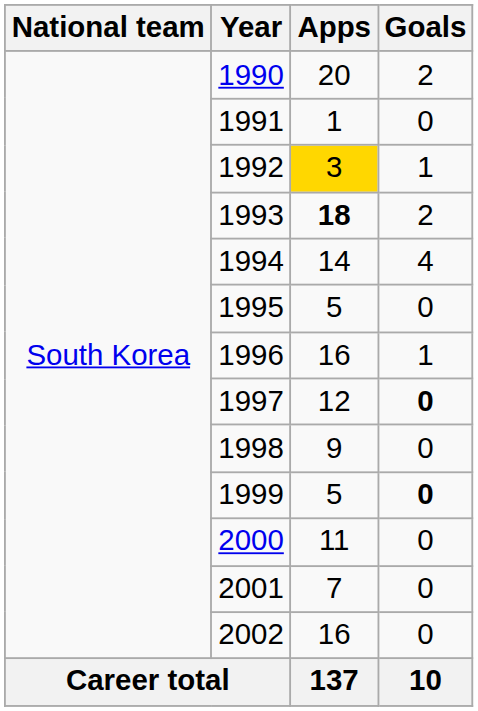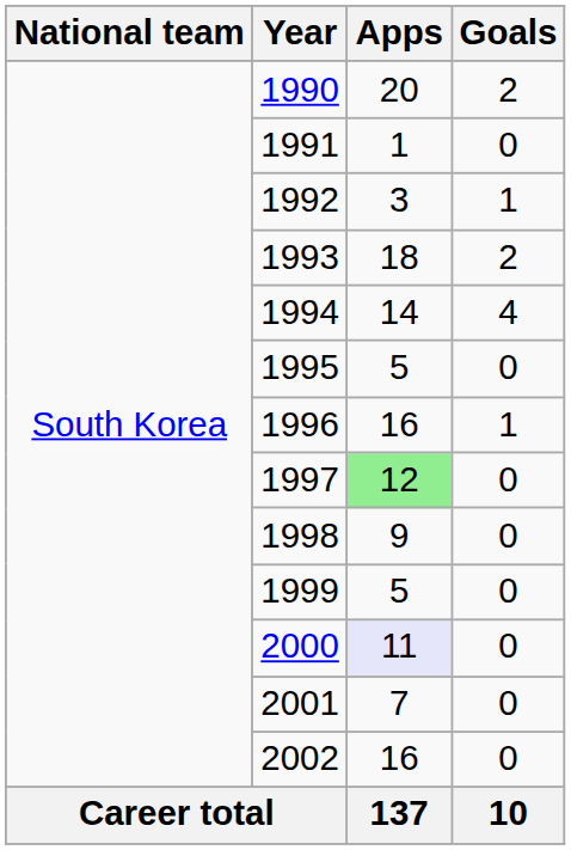1992 | Apps: gold background -> no background
1993 | Apps: bold -> normal
1997 | Apps: no background -> lightgreen background
1997 | Goals: bold -> normal
1999 | Goals: bold -> normal
2000 | Apps: no background -> lavender background
